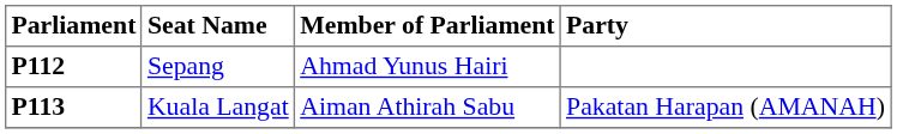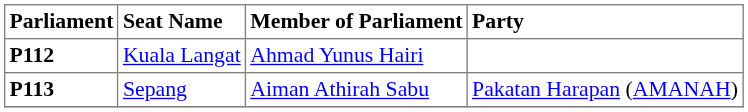P112 | Seat Name: Sepang -> Kuala Langat
P113 | Seat Name: Kuala Langat -> Sepang
